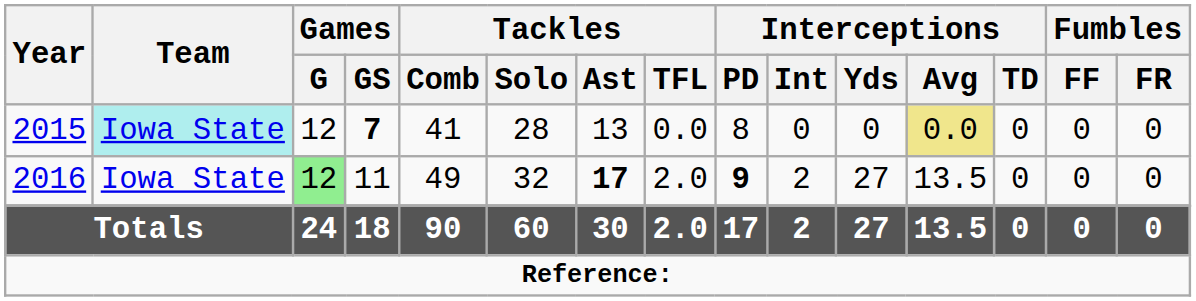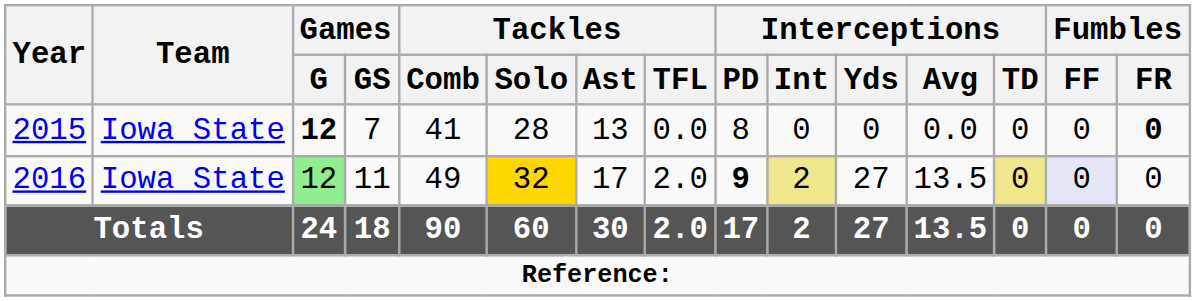2015 | Team: paleturquoise background -> no background
2015 | Games / G: normal -> bold
2015 | Games / GS: bold -> normal
2015 | Interceptions / Avg: khaki background -> no background
2015 | Fumbles / FR: normal -> bold
2016 | Tackles / Solo: no background -> gold background
2016 | Tackles / Ast: bold -> normal
2016 | Interceptions / Int: no background -> khaki background
2016 | Interceptions / TD: no background -> khaki background
2016 | Fumbles / FF: no background -> lavender background
